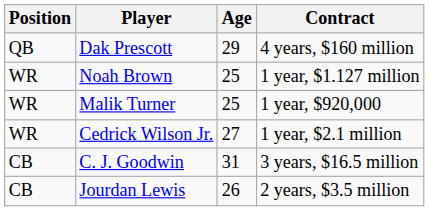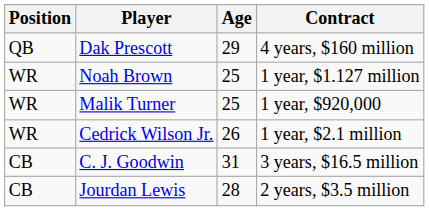Cedrick Wilson Jr. | Age: 27 -> 26
Jourdan Lewis | Age: 26 -> 28
